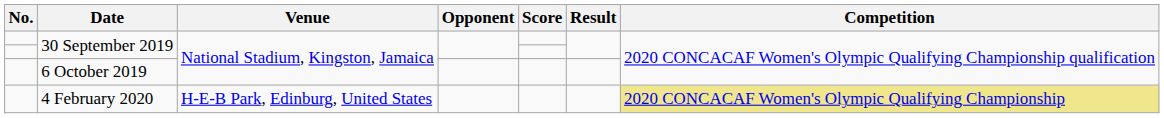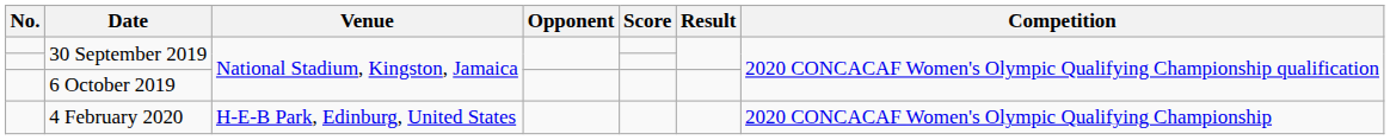4 February 2020 | Competition: khaki background -> no background
